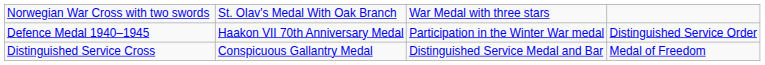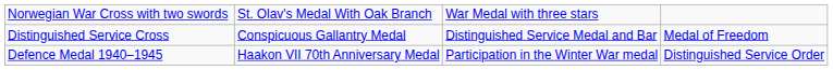rows swapped: Defence Medal 1940–1945 <-> Distinguished Service Cross
